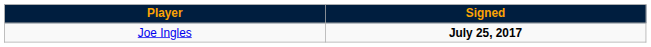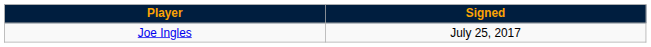Joe Ingles | Signed: bold -> normal
